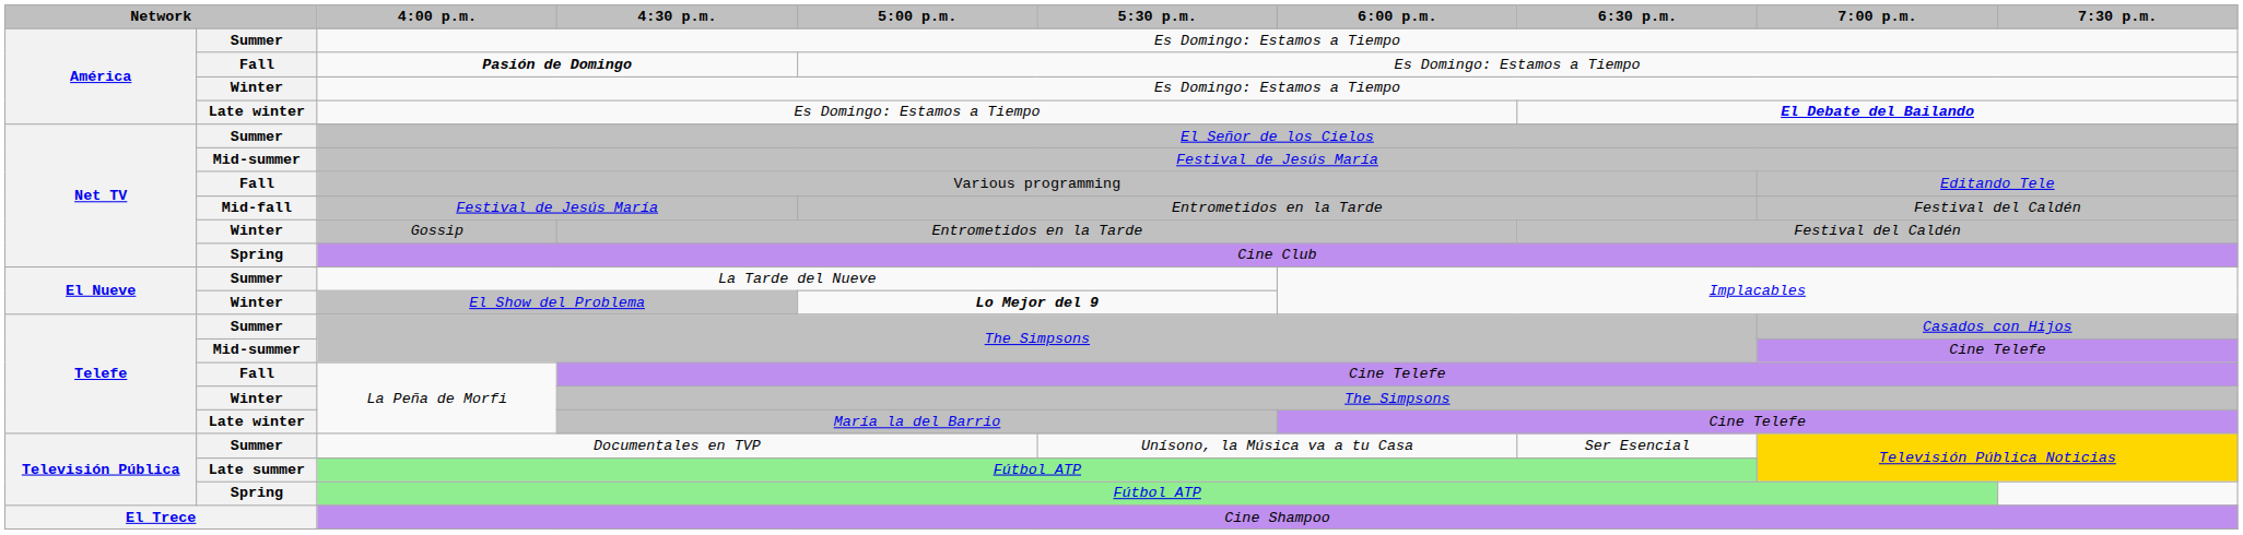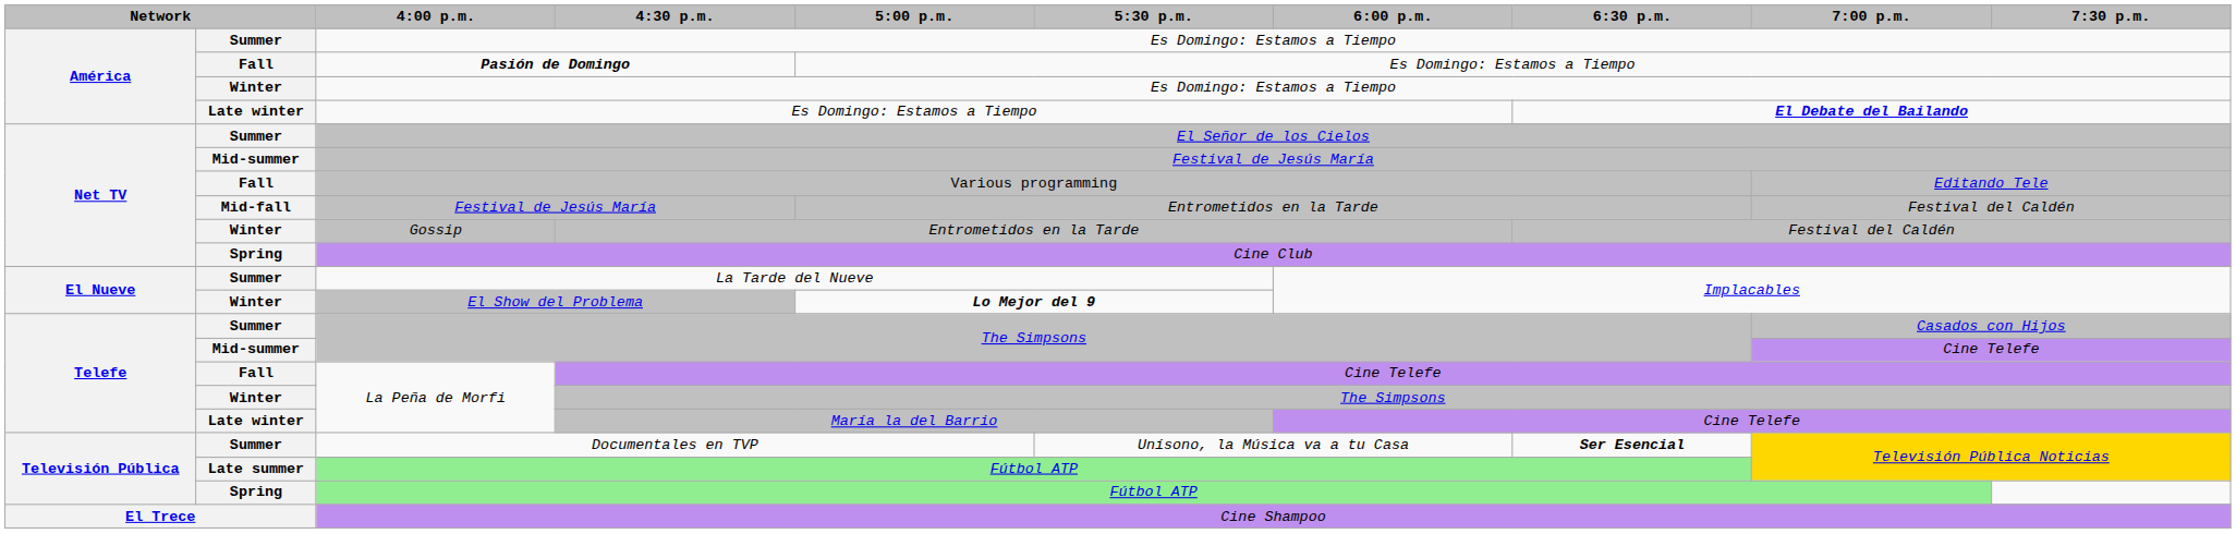Documentales en TVP | 6:30 p.m.: normal -> bold
